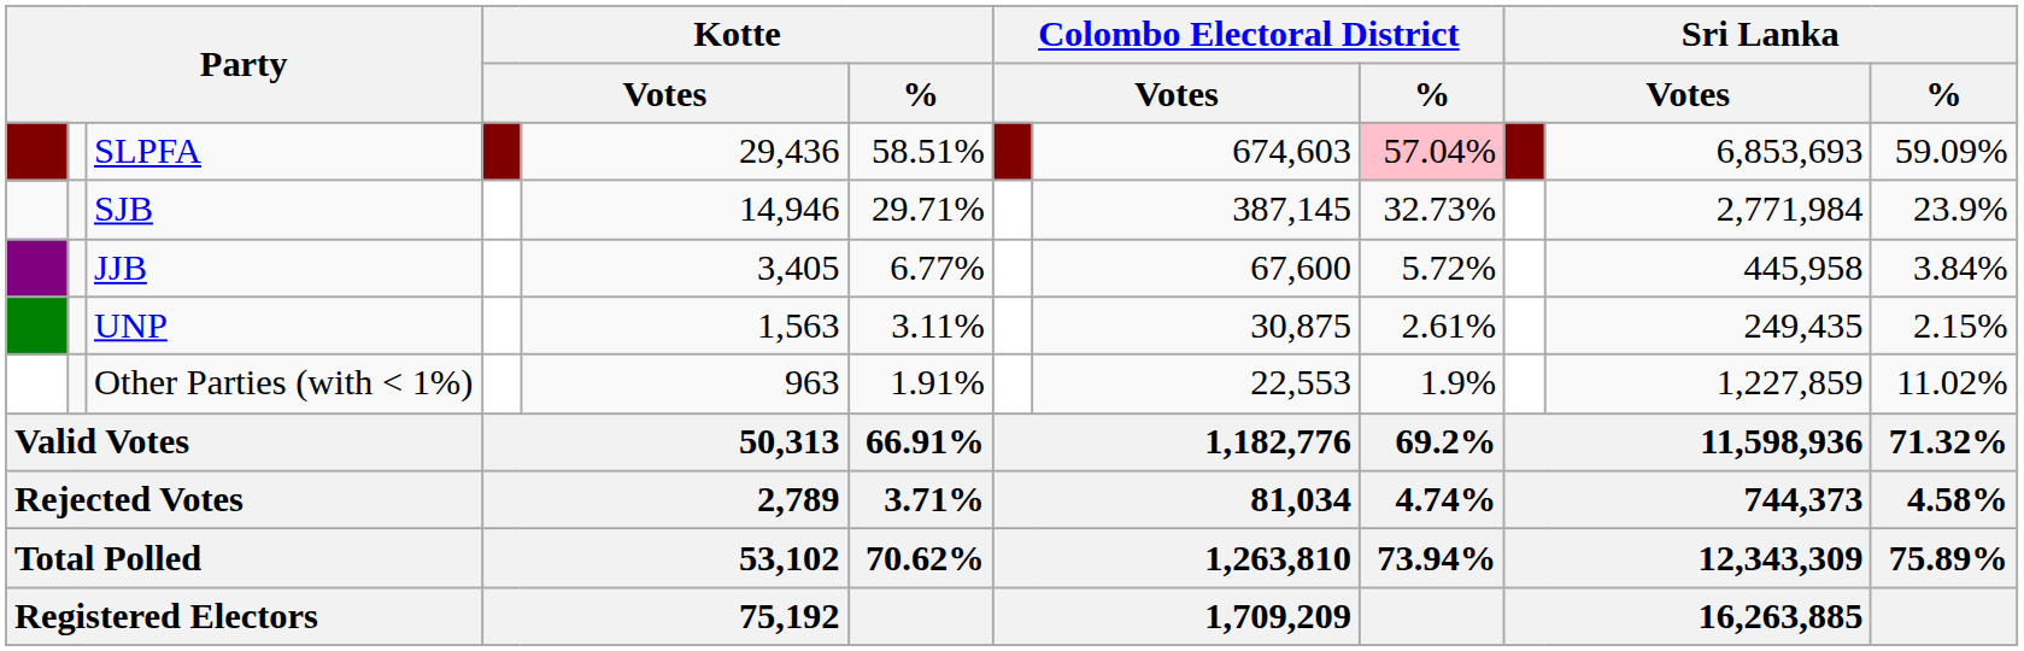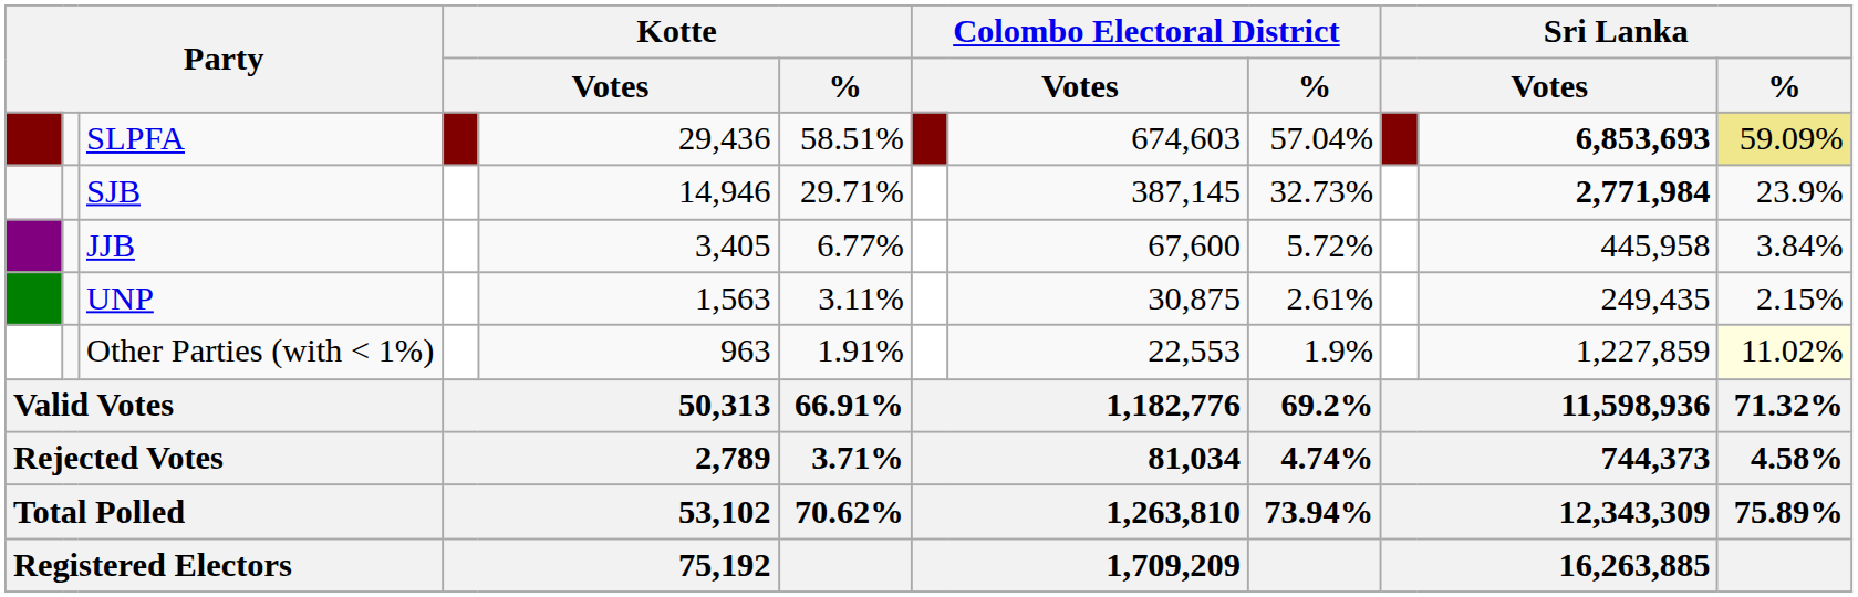SLPFA | Colombo Electoral District / %: pink background -> no background
SLPFA | column 11: normal -> bold
SLPFA | Sri Lanka / %: no background -> khaki background
SJB | column 11: normal -> bold
Other Parties (with < 1%) | Sri Lanka / %: no background -> lightyellow background
